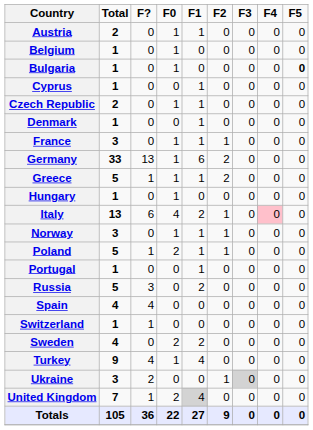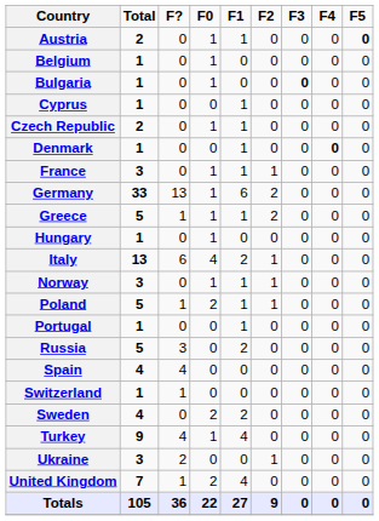Austria | F5: normal -> bold
Bulgaria | F3: normal -> bold
Bulgaria | F5: bold -> normal
Denmark | F4: normal -> bold
Italy | F4: pink background -> no background
Ukraine | F3: lightgrey background -> no background
United Kingdom | F1: lightgrey background -> no background
